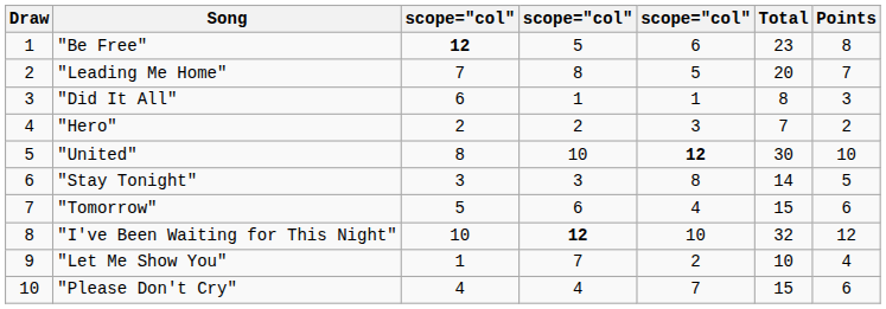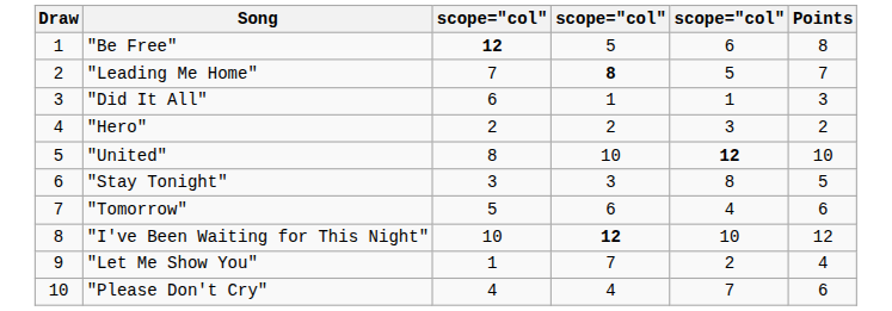- column: Total | 23 | 20 | 8 | 7 | 30 | 14 | 15 | 32 | 10 | 15
"Leading Me Home" | column 4: normal -> bold
